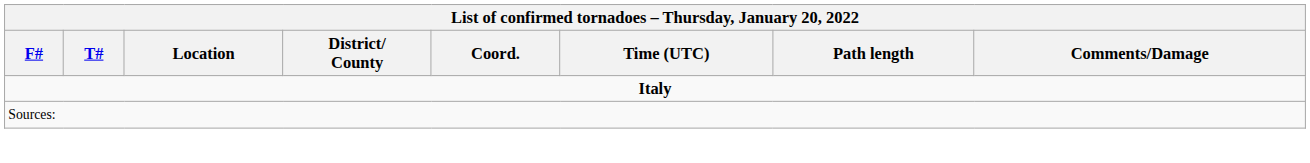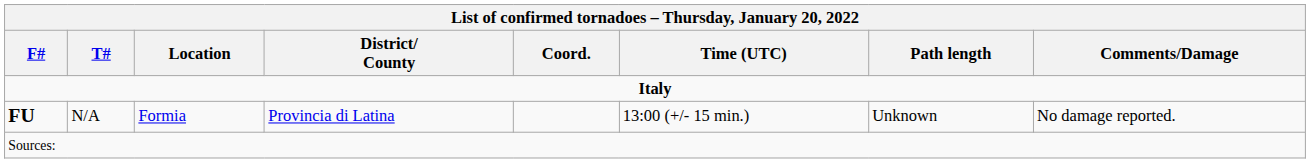+ row: FU | N/A | Formia | Provincia di Latina | 13:00 (+/- 15 min.) | Unknown | No damage reported.
